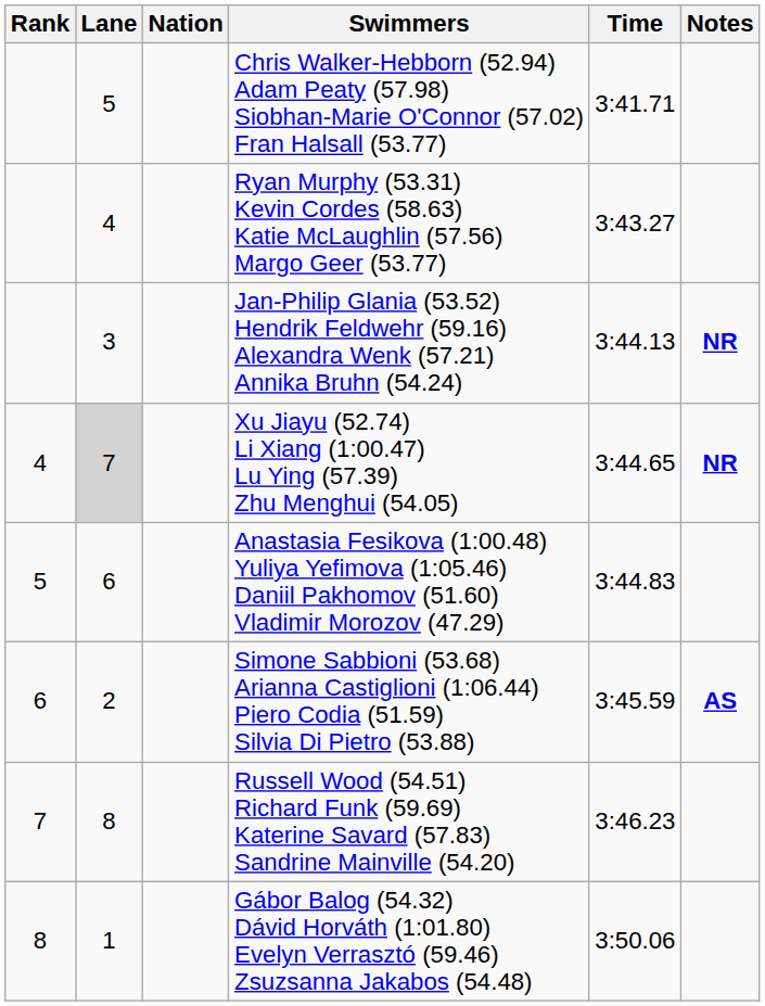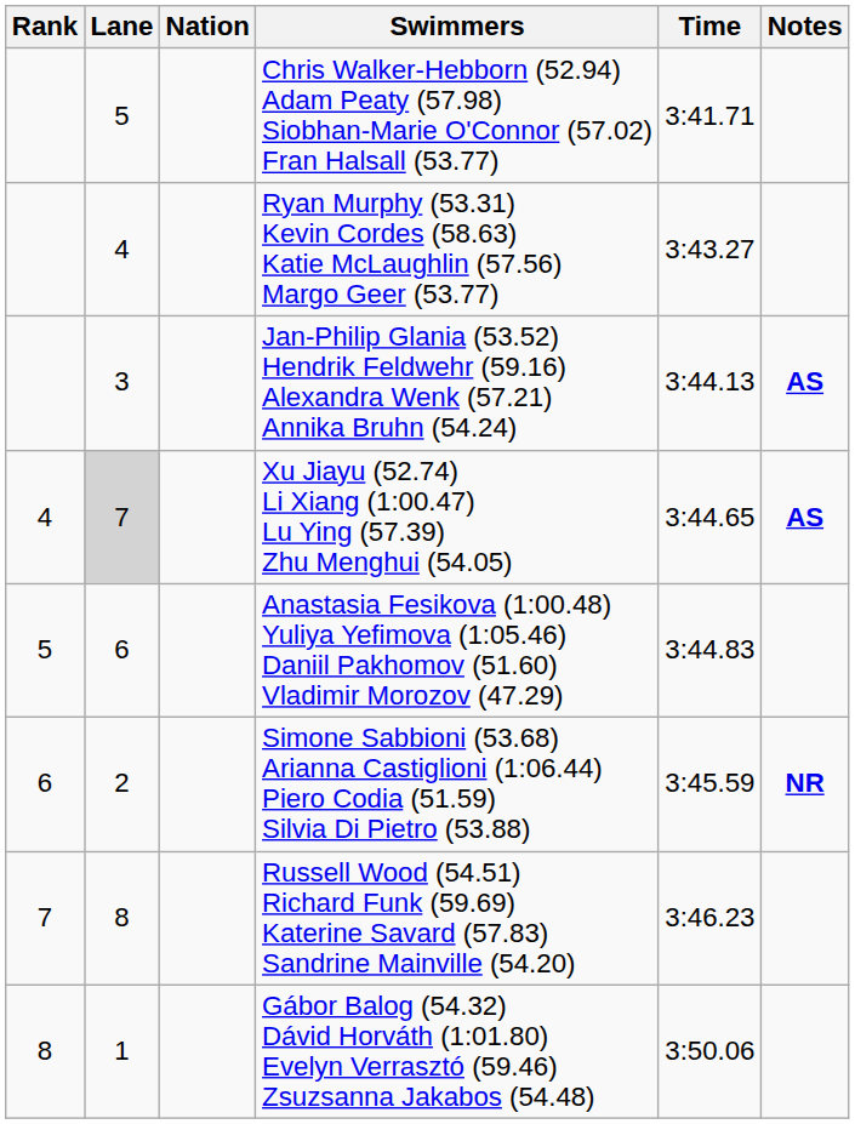row 4 | Notes: NR -> AS
row 5 | Notes: NR -> AS
row 7 | Notes: AS -> NR
